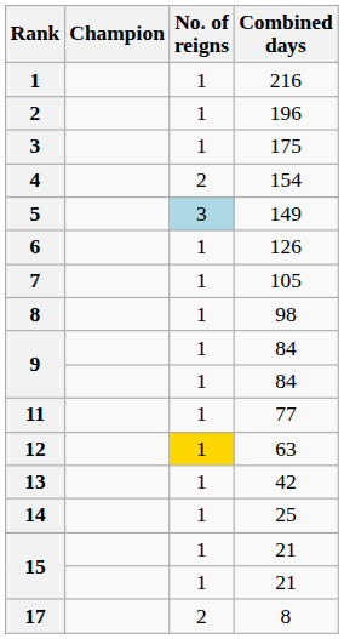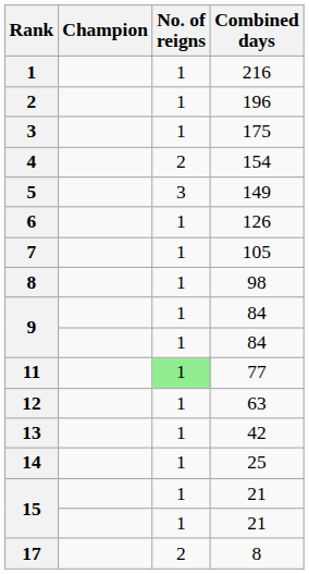5 | No. of reigns: lightblue background -> no background
11 | No. of reigns: no background -> lightgreen background
12 | No. of reigns: gold background -> no background
